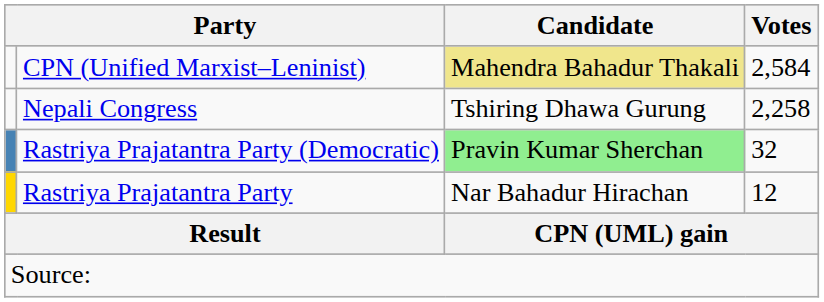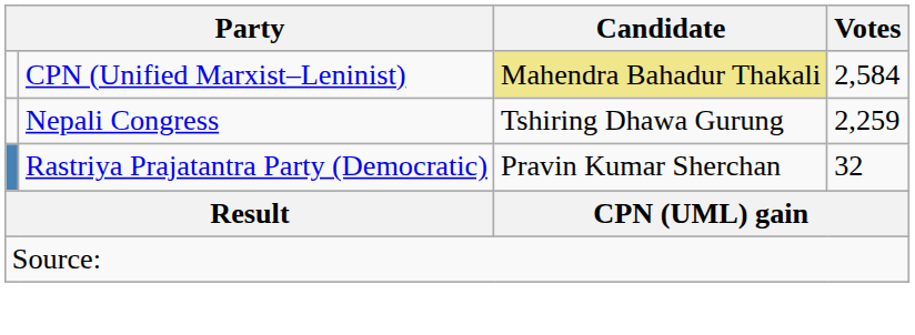Nepali Congress | Votes: 2,258 -> 2,259
Rastriya Prajatantra Party (Democratic) | Candidate: lightgreen background -> no background
- row: Rastriya Prajatantra Party | Nar Bahadur Hirachan | 12
